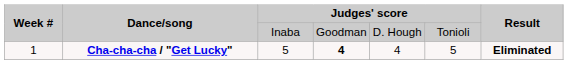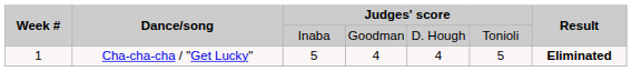1 | Dance/song: bold -> normal
1 | column 4: bold -> normal
